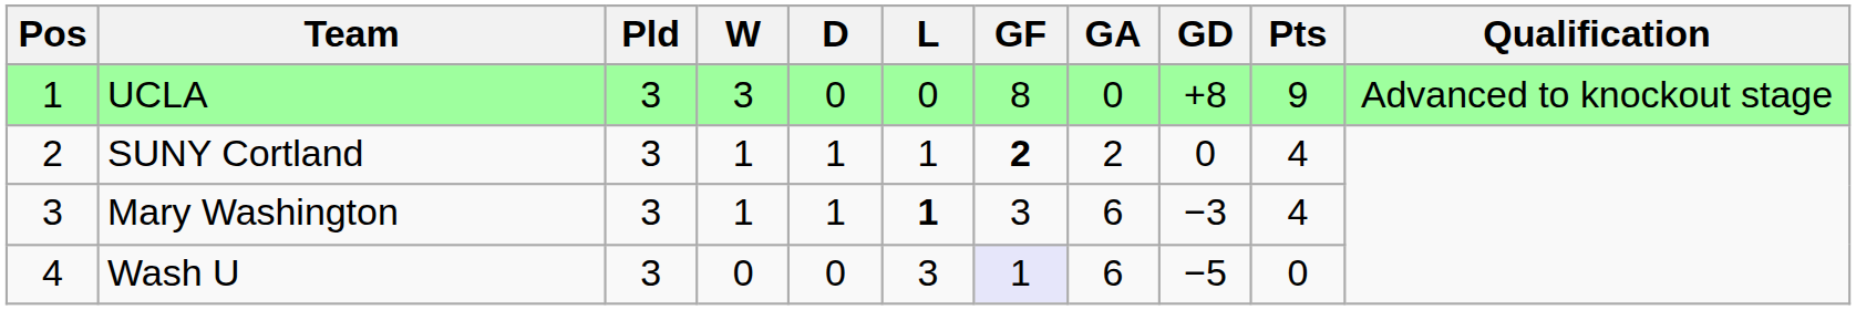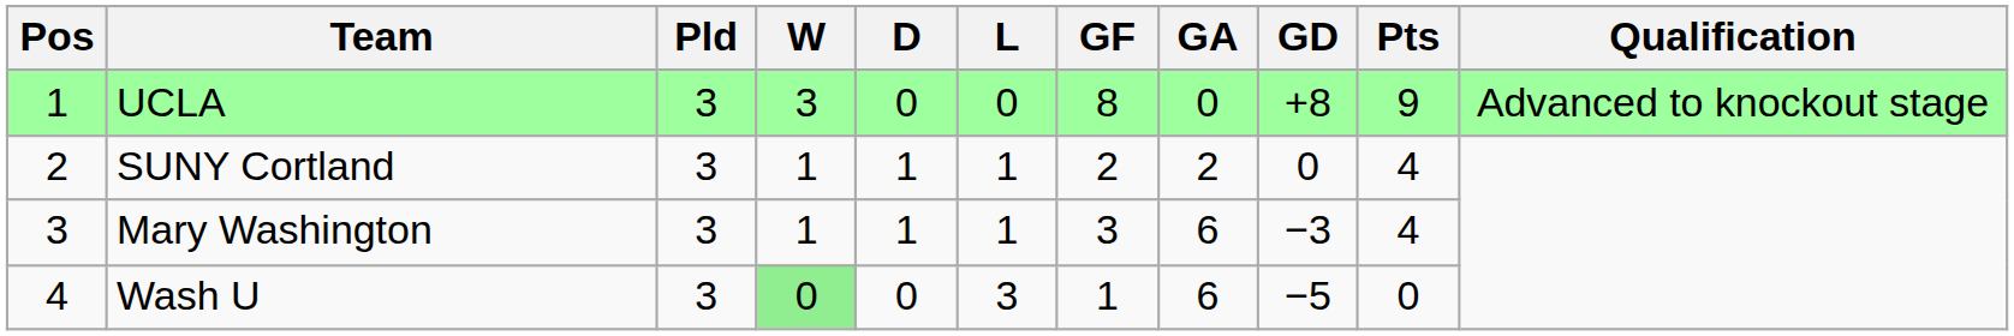SUNY Cortland | GF: bold -> normal
Mary Washington | L: bold -> normal
Wash U | W: no background -> lightgreen background
Wash U | GF: lavender background -> no background
